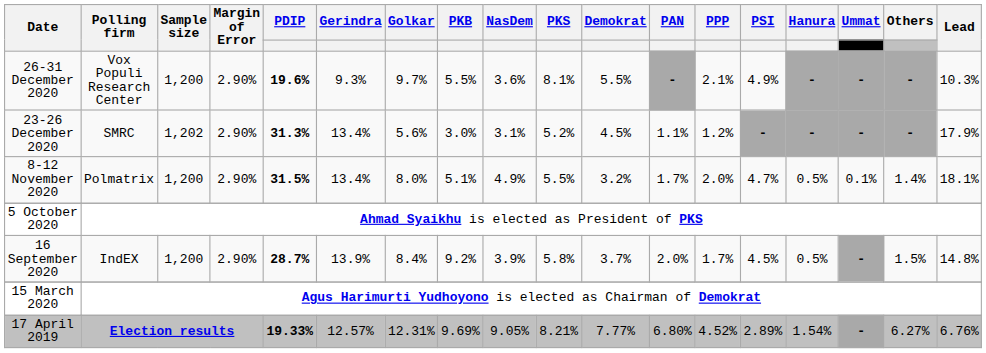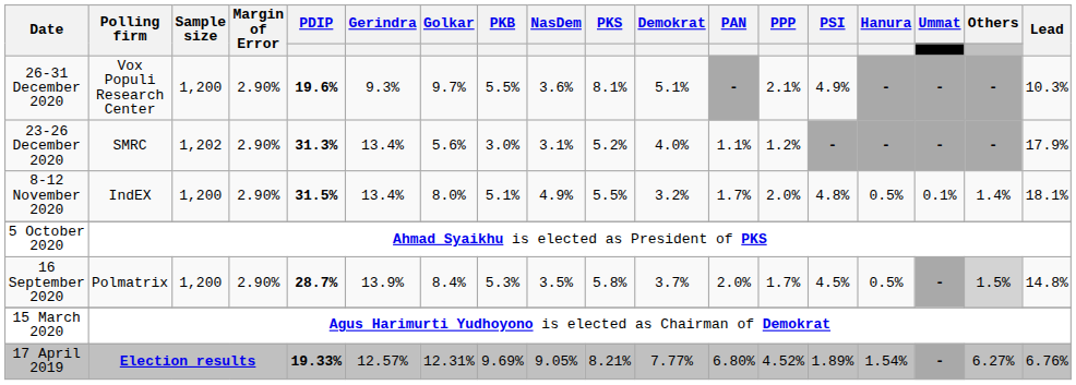26-31 December 2020 | Demokrat: 5.5% -> 5.1%
23-26 December 2020 | Demokrat: 4.5% -> 4.0%
8-12 November 2020 | Polling firm: Polmatrix -> IndEX
8-12 November 2020 | PSI: 4.7% -> 4.8%
16 September 2020 | Polling firm: IndEX -> Polmatrix
16 September 2020 | PKB: 9.2% -> 5.3%
16 September 2020 | NasDem: 3.9% -> 3.5%
16 September 2020 | Others: no background -> lightgrey background
17 April 2019 | PSI: 2.89% -> 1.89%
